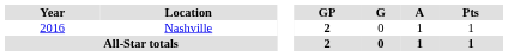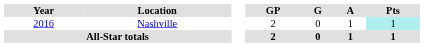Nashville | GP: bold -> normal
Nashville | Pts: no background -> paleturquoise background
